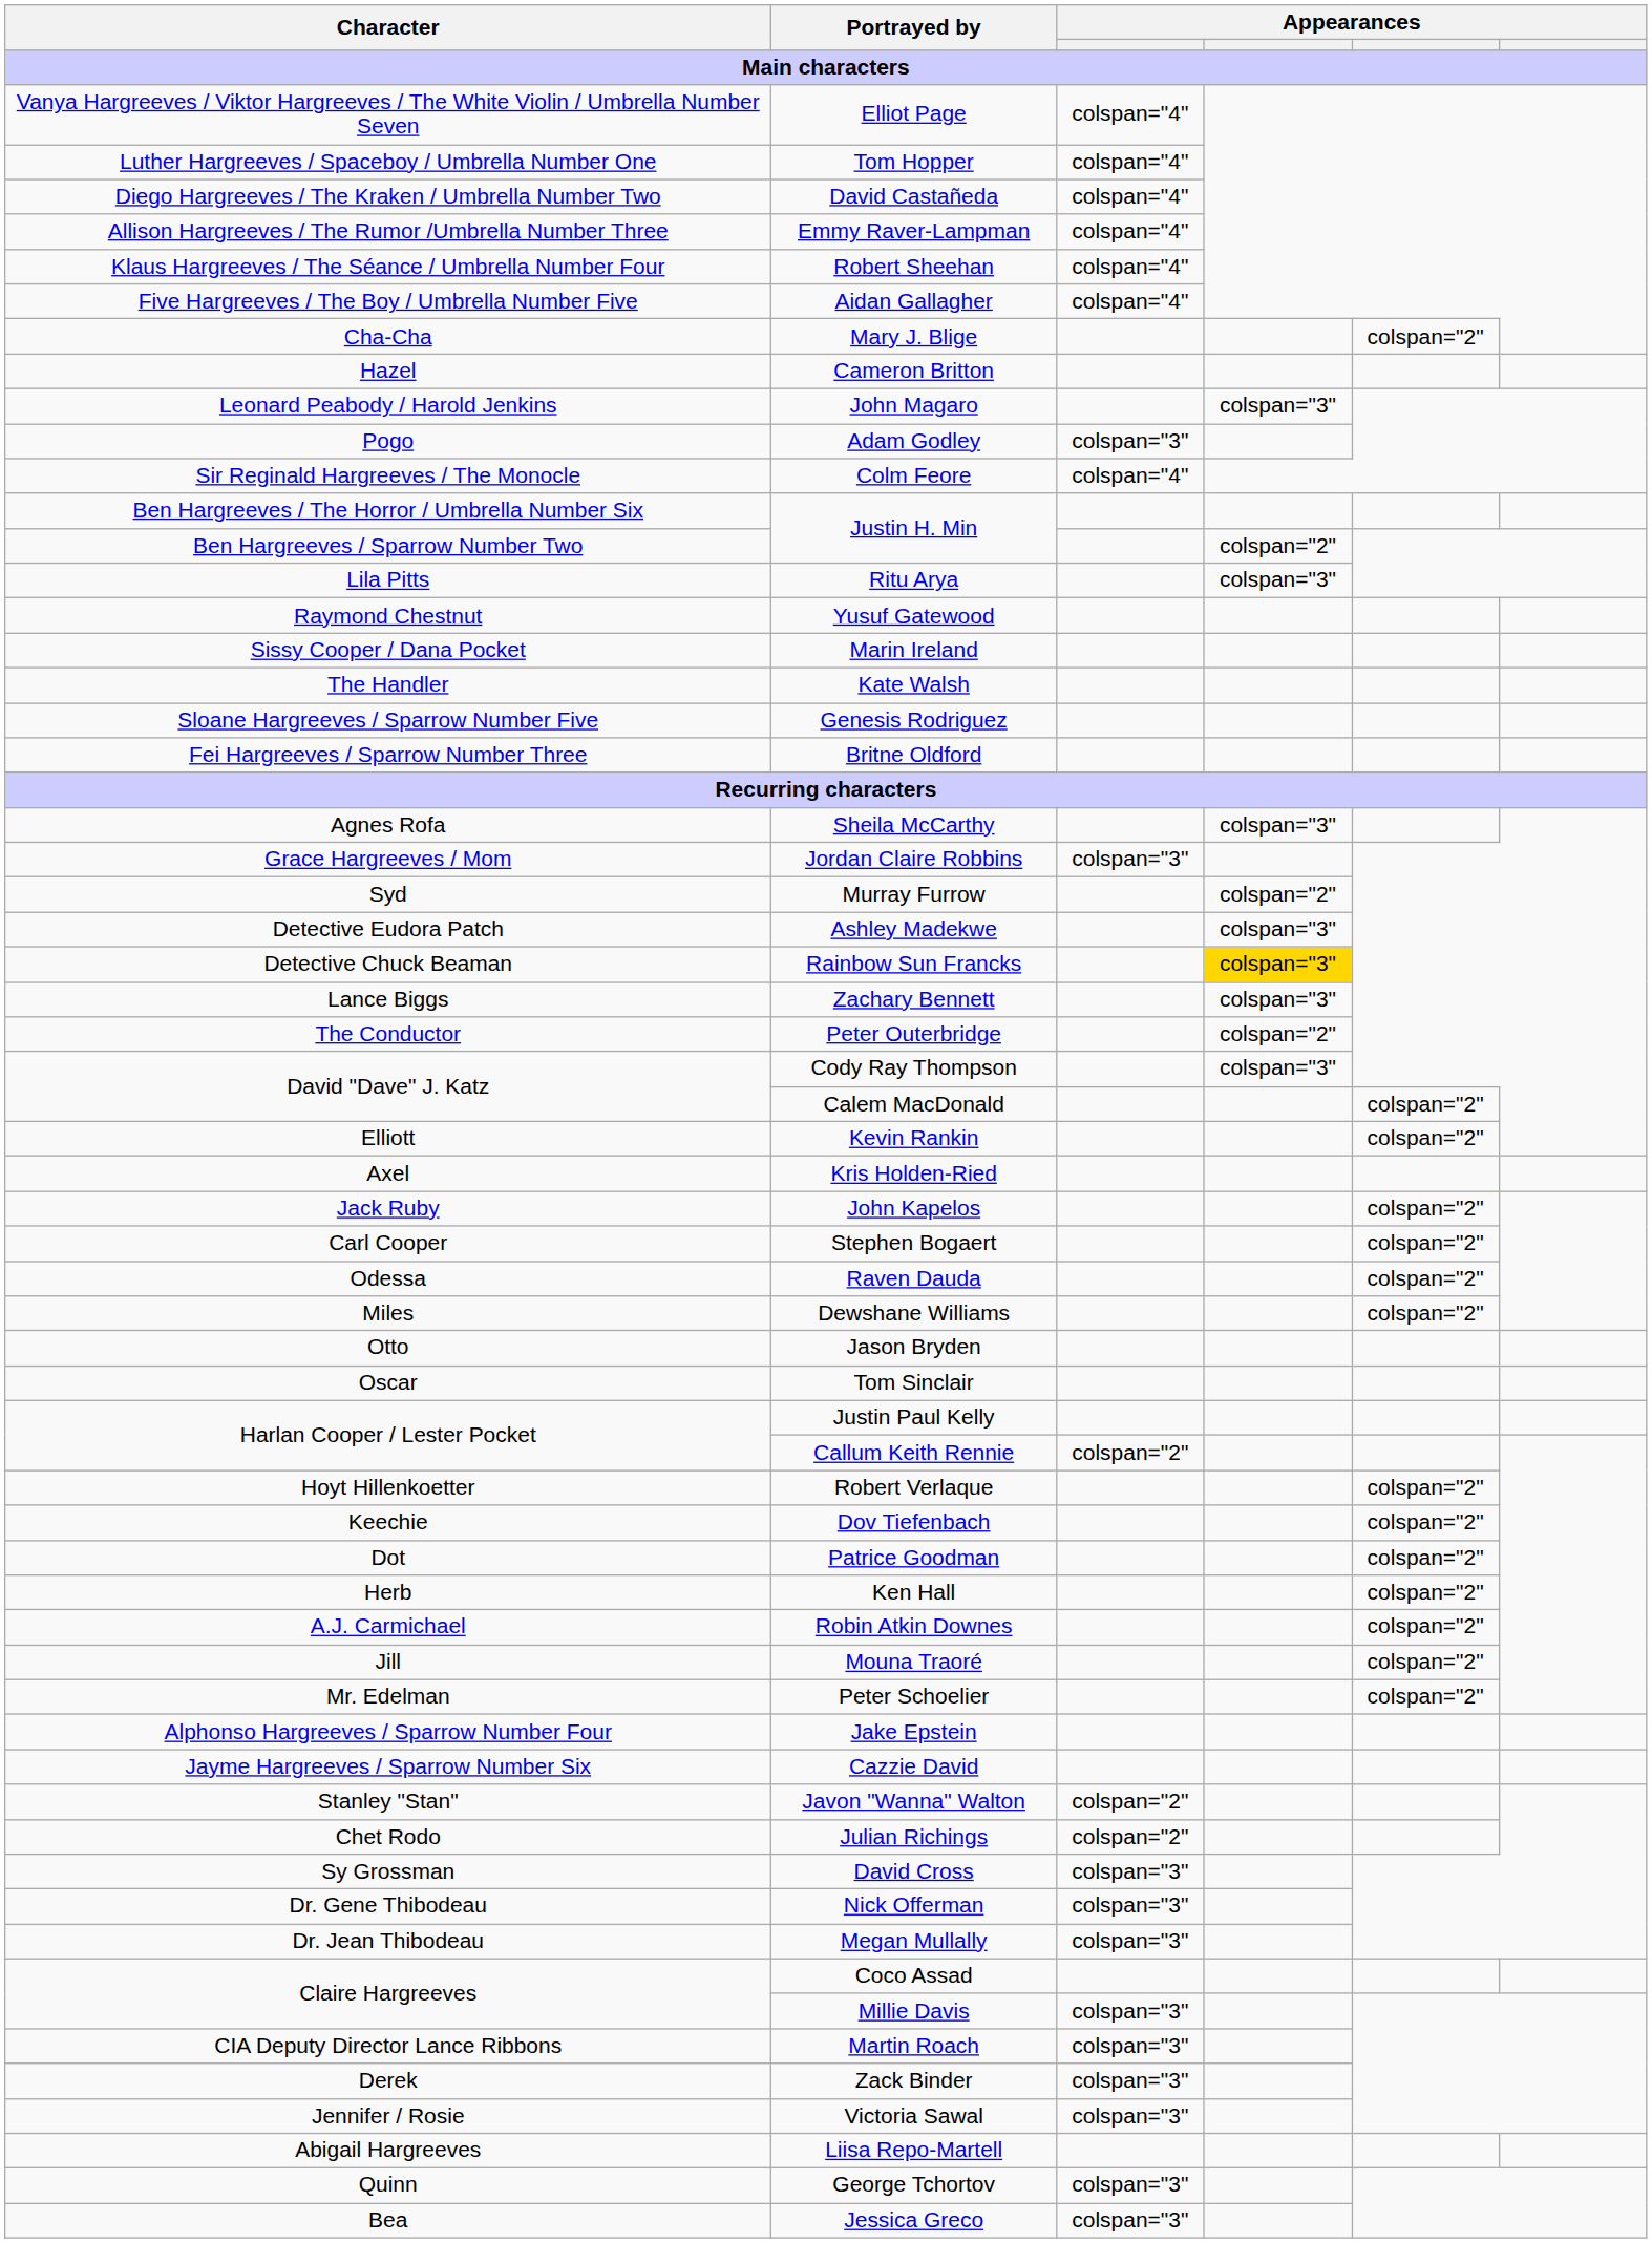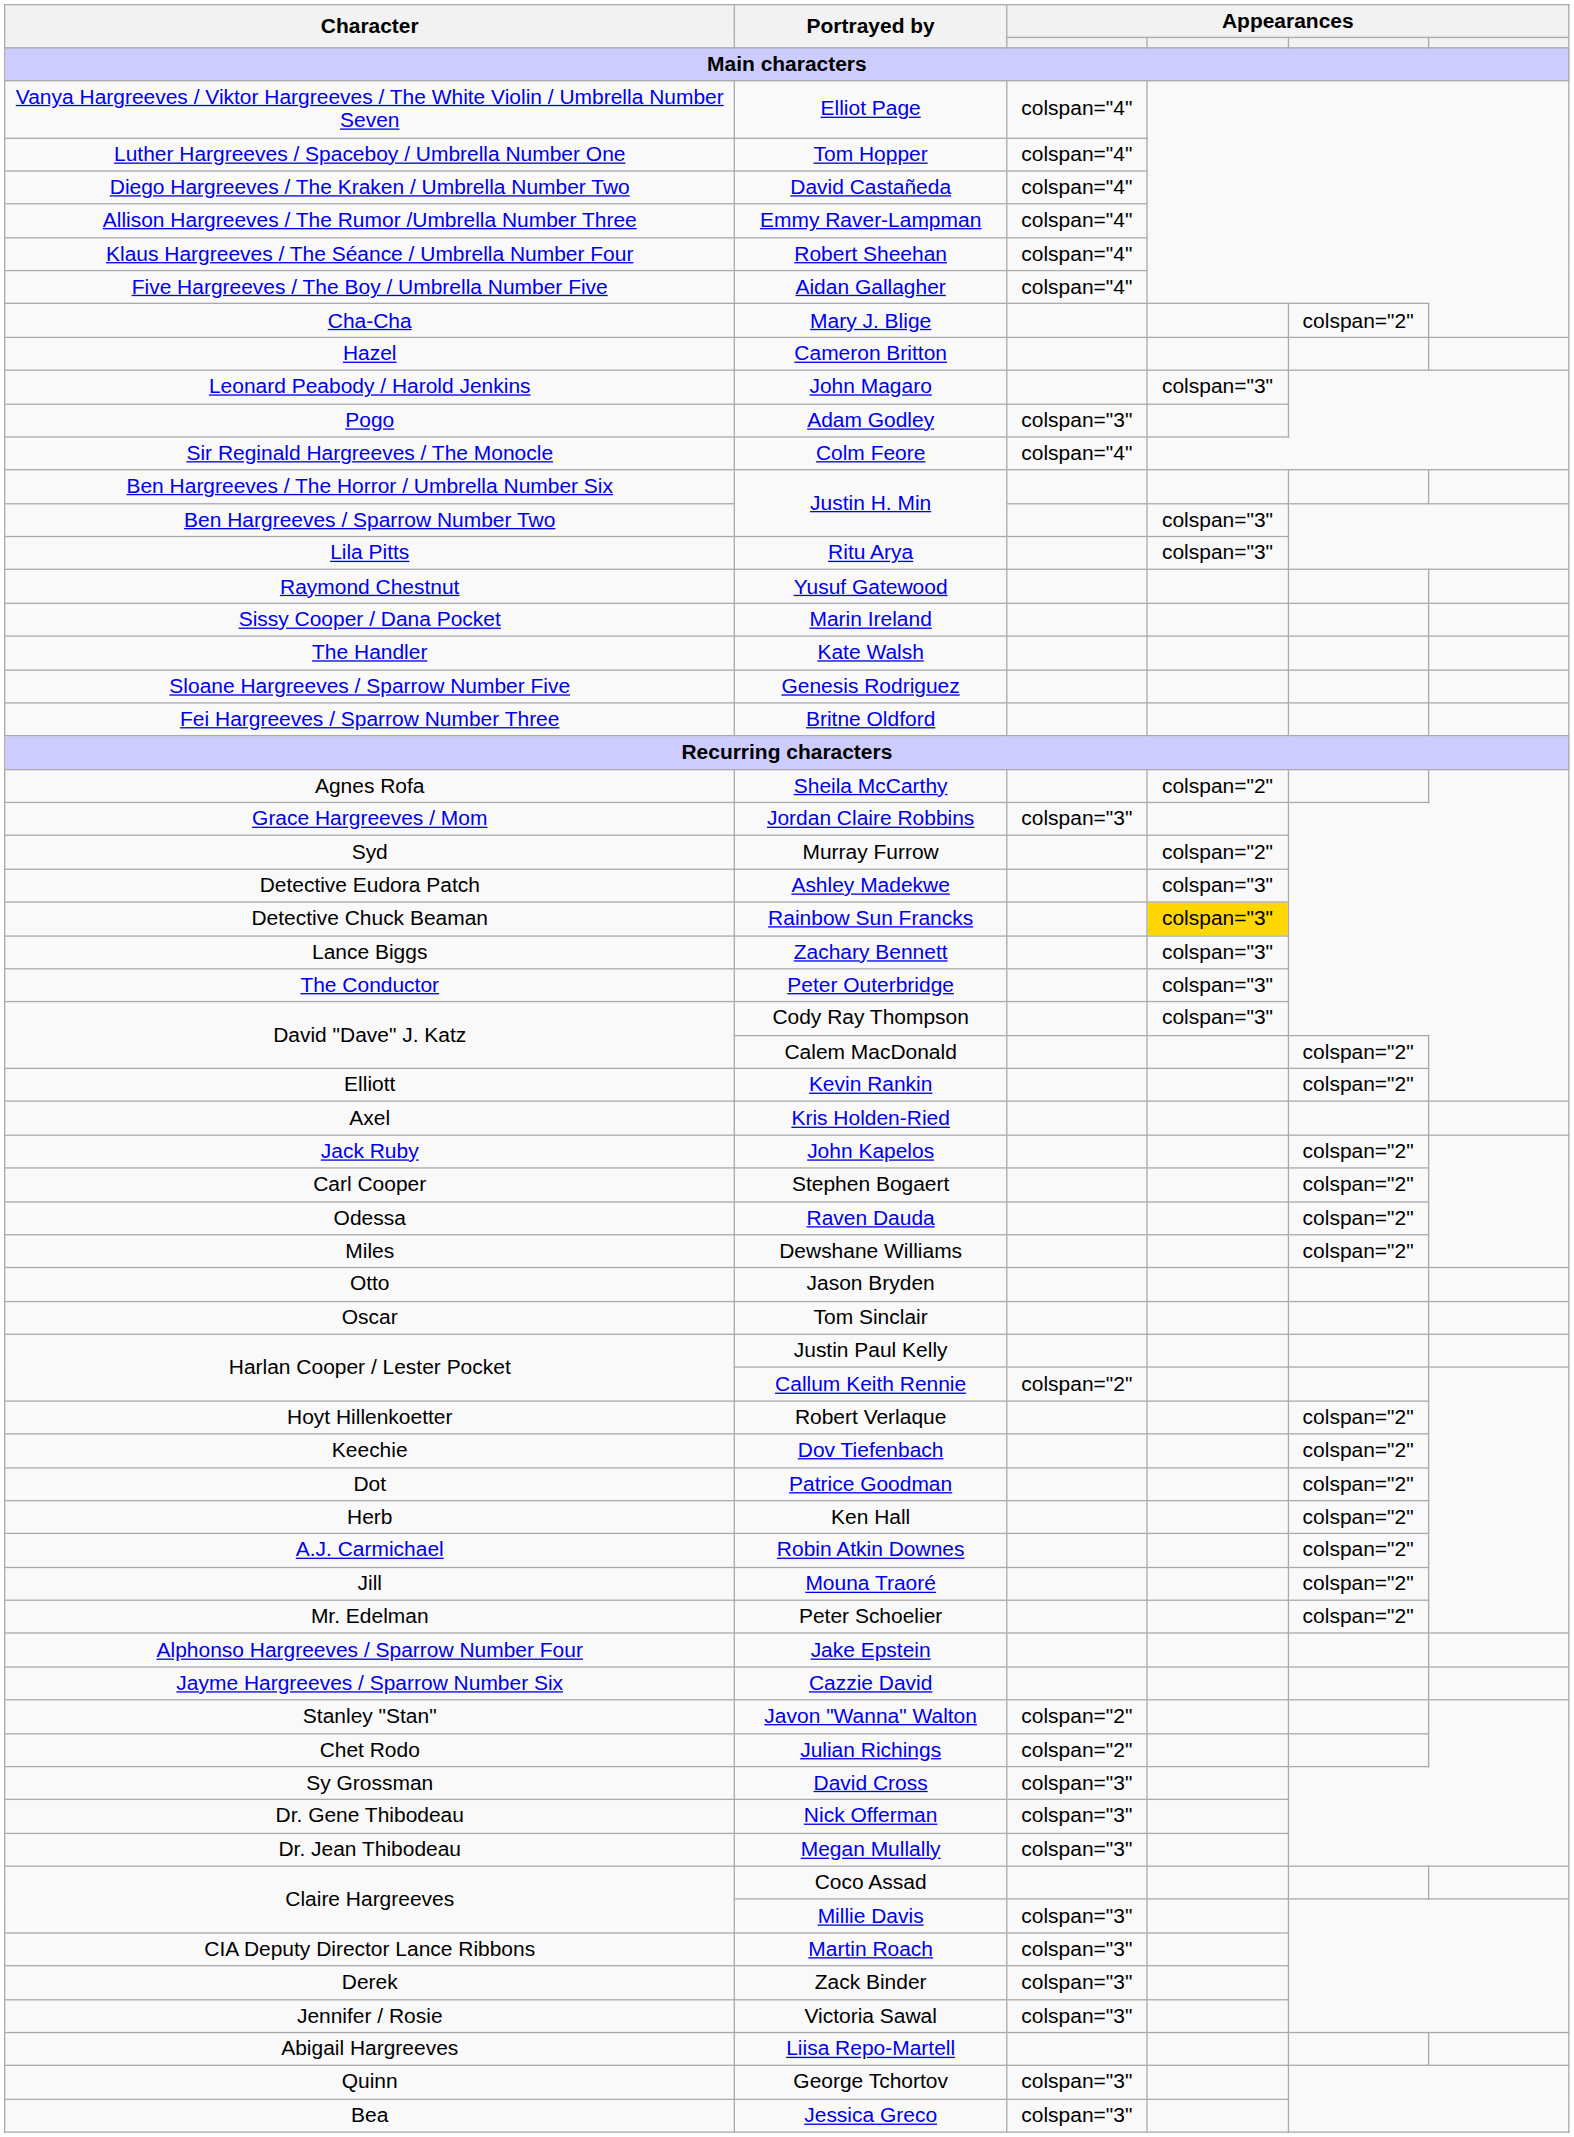Ben Hargreeves / Sparrow Number Two / Justin H. Min | column 4: colspan="2" -> colspan="3"
Sheila McCarthy | column 4: colspan="3" -> colspan="2"
Peter Outerbridge | column 4: colspan="2" -> colspan="3"
